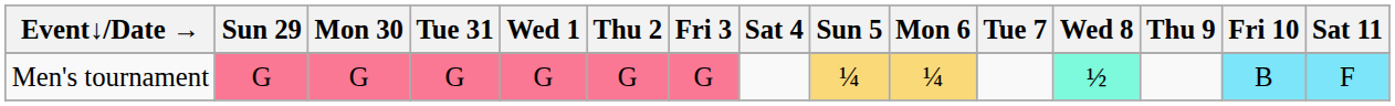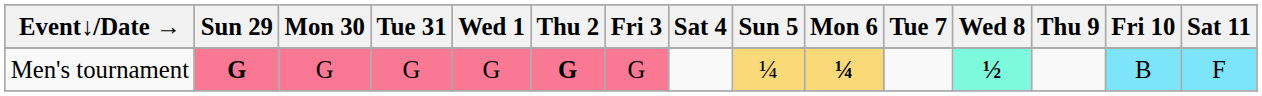Men's tournament | Sun 29: normal -> bold
Men's tournament | Thu 2: normal -> bold
Men's tournament | Mon 6: normal -> bold
Men's tournament | Wed 8: normal -> bold
